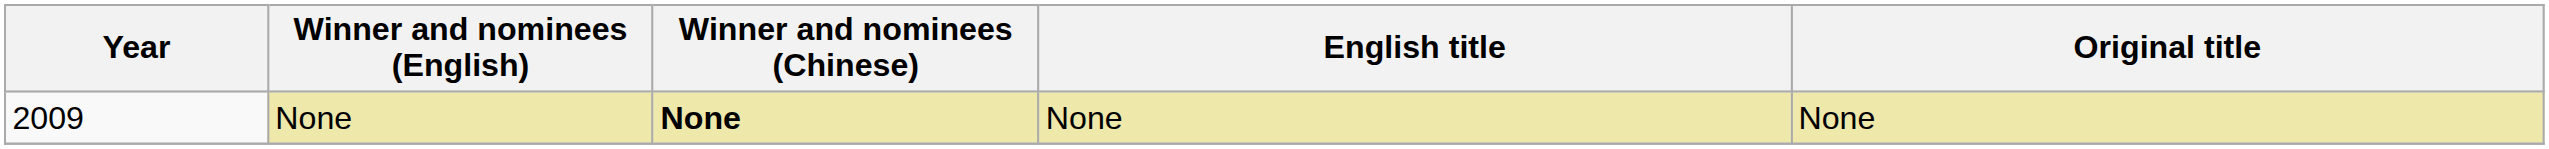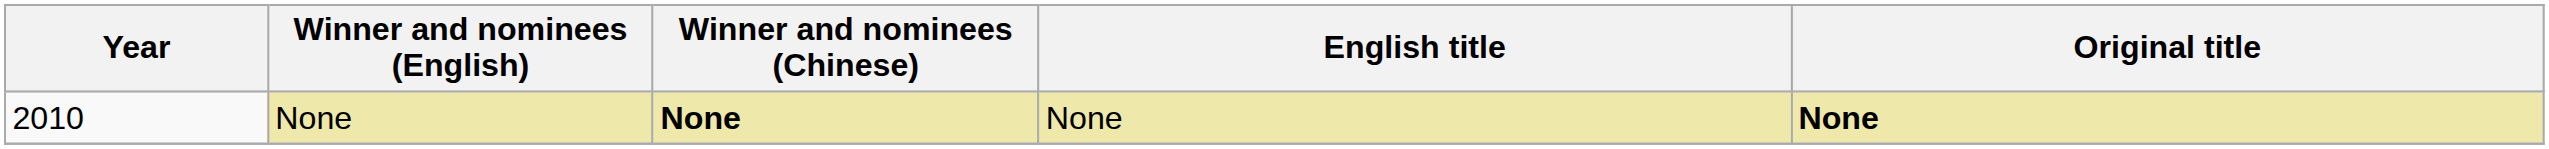row 2 | Year: 2009 -> 2010
row 2 | Original title: normal -> bold
